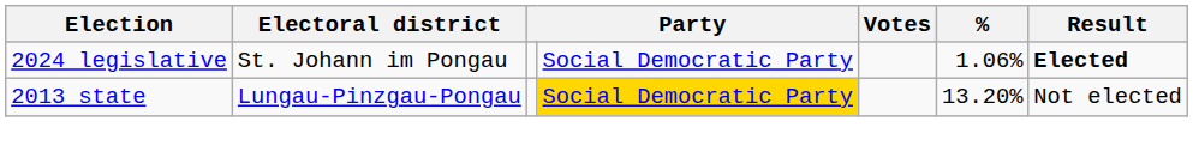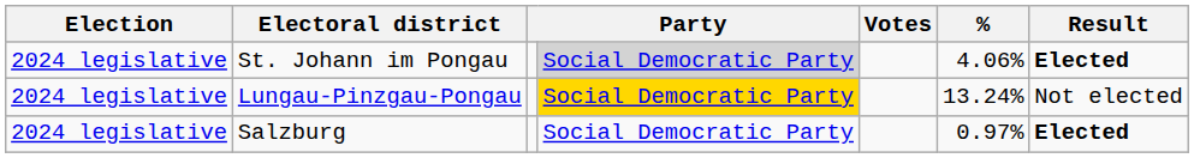St. Johann im Pongau | column 4: no background -> lightgrey background
St. Johann im Pongau | %: 1.06% -> 4.06%
Lungau-Pinzgau-Pongau | Election: 2013 state -> 2024 legislative
Lungau-Pinzgau-Pongau | %: 13.20% -> 13.24%
+ row: 2024 legislative | Salzburg | Social Democratic Party | 0.97% | Elected
